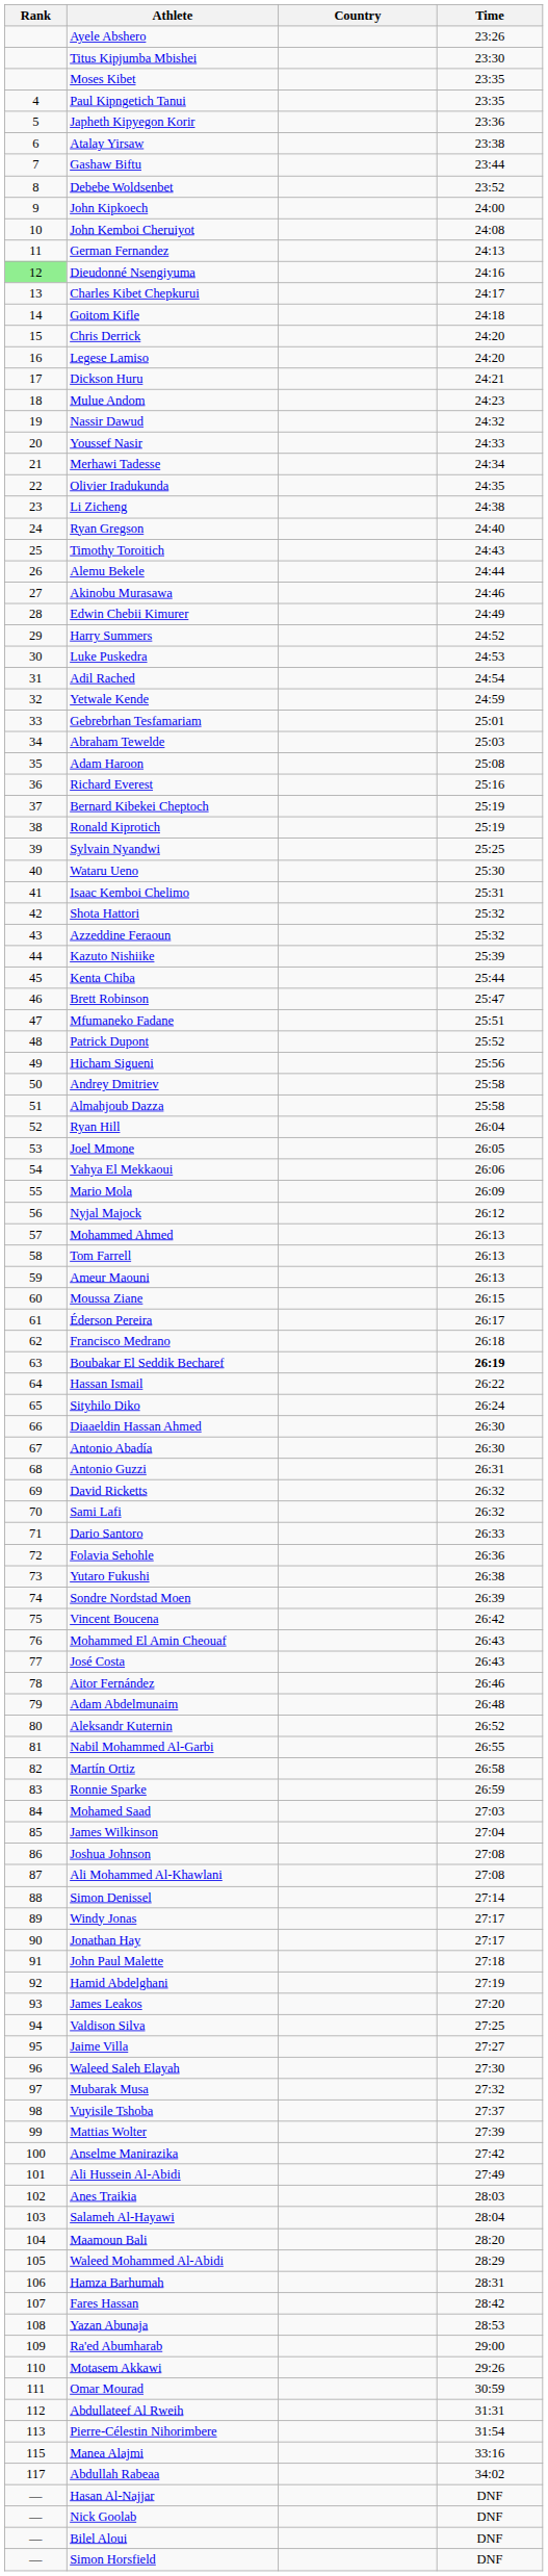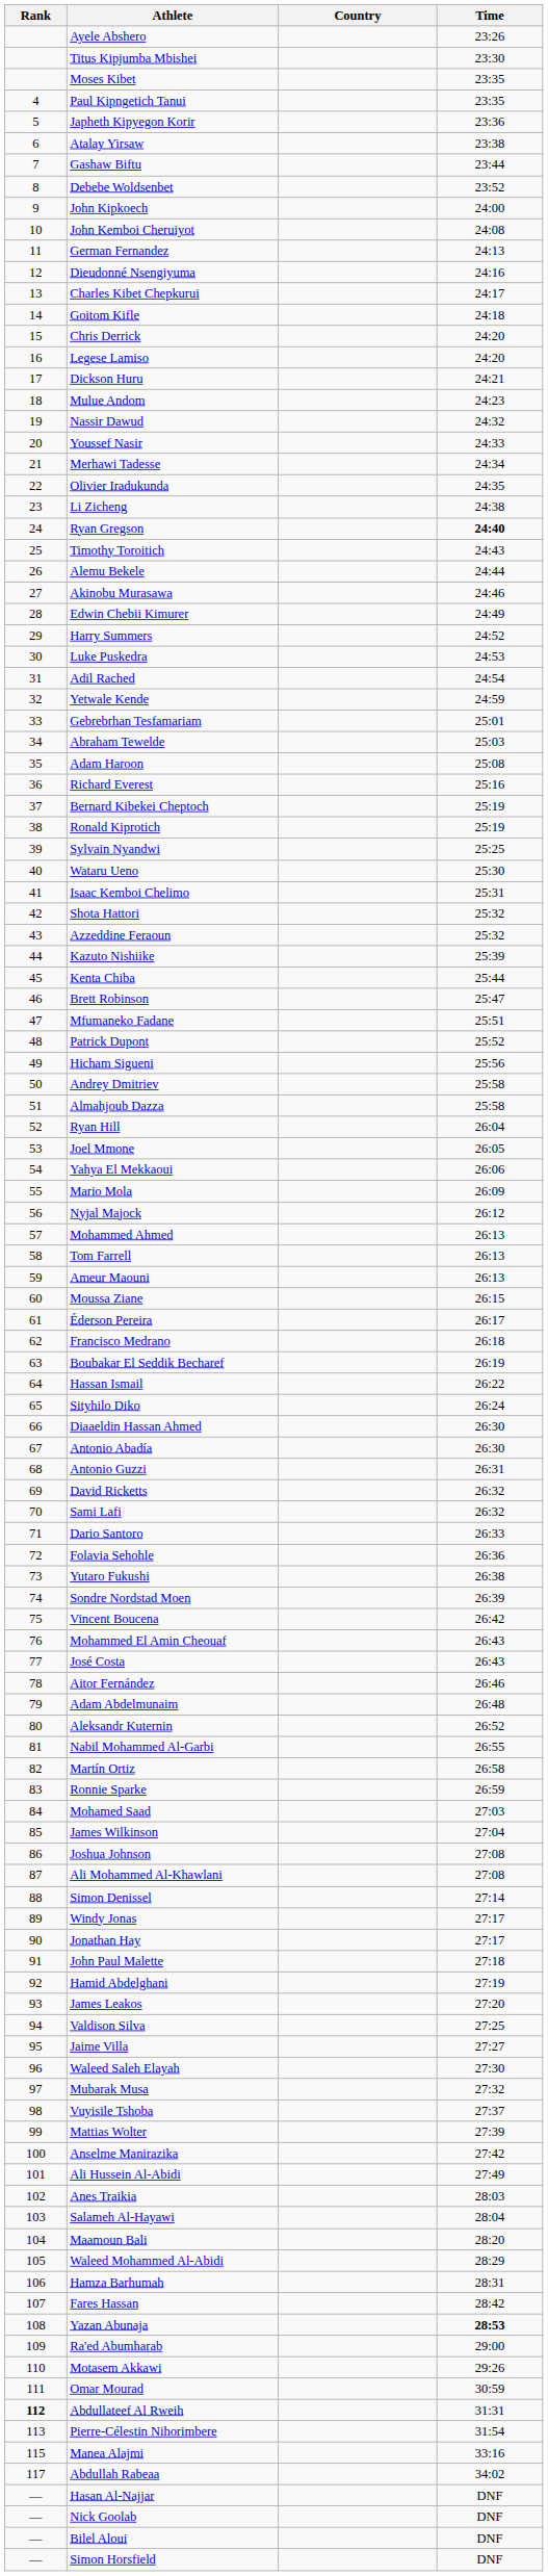Dieudonné Nsengiyuma | Rank: lightgreen background -> no background
Ryan Gregson | Time: normal -> bold
Boubakar El Seddik Becharef | Time: bold -> normal
Yazan Abunaja | Time: normal -> bold
Abdullateef Al Rweih | Rank: normal -> bold
